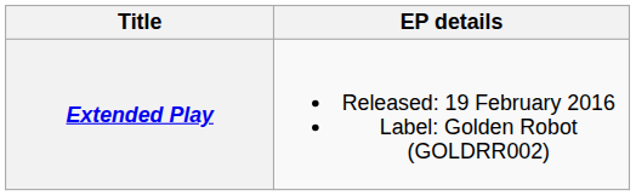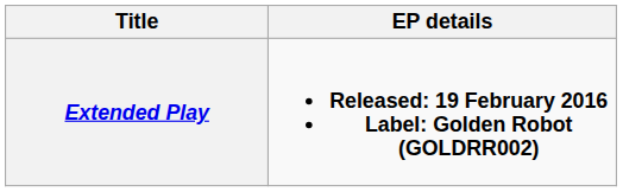Extended Play | EP details: normal -> bold
